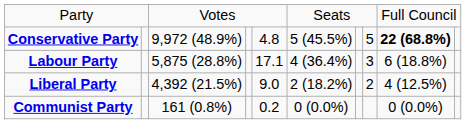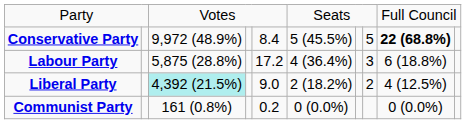Conservative Party | column 5: 4.8 -> 8.4
Labour Party | column 5: 17.1 -> 17.2
Liberal Party | column 3: no background -> paleturquoise background
